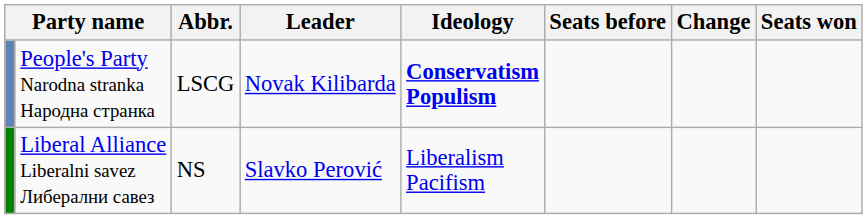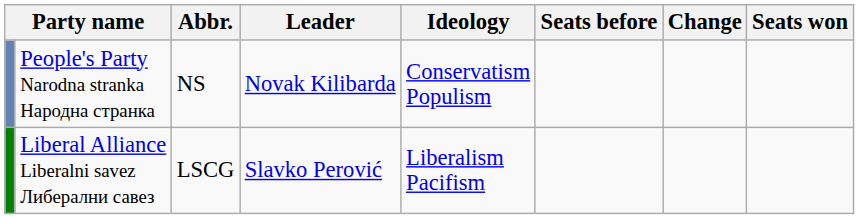People's Party Narodna stranka Народна странка | Abbr.: LSCG -> NS
People's Party Narodna stranka Народна странка | Ideology: bold -> normal
Liberal Alliance Liberalni savez Либерални савез | Abbr.: NS -> LSCG
